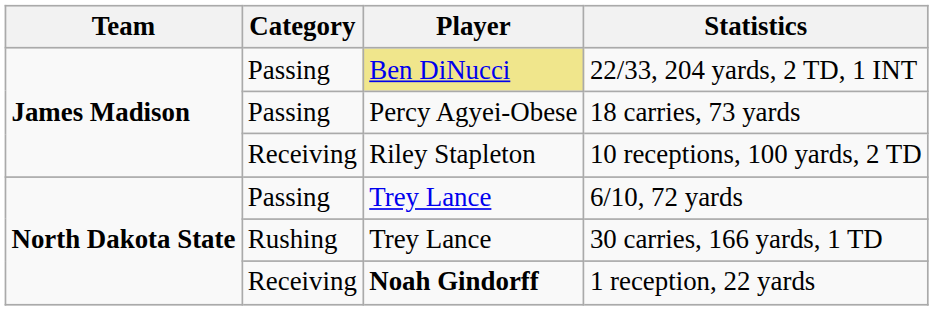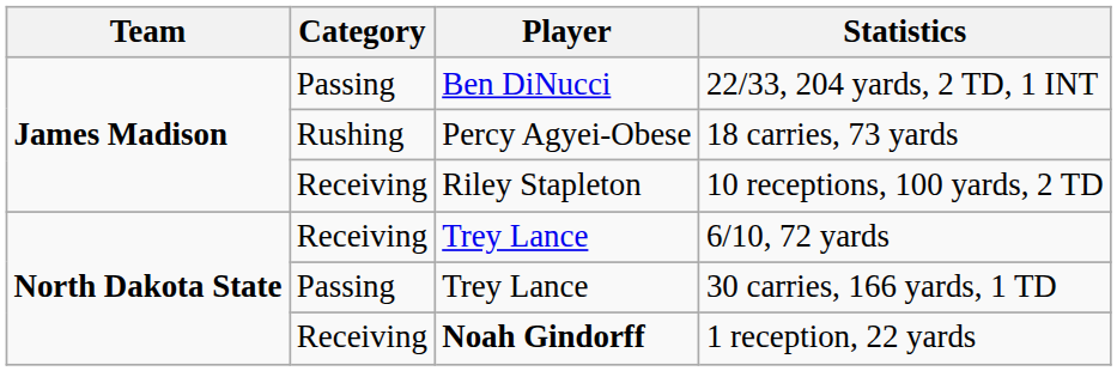22/33, 204 yards, 2 TD, 1 INT | Player: khaki background -> no background
18 carries, 73 yards | Category: Passing -> Rushing
6/10, 72 yards | Category: Passing -> Receiving
30 carries, 166 yards, 1 TD | Category: Rushing -> Passing
